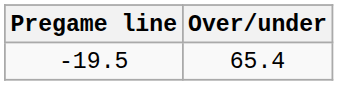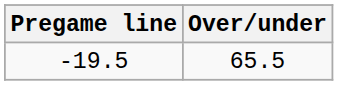-19.5 | Over/under: 65.4 -> 65.5
